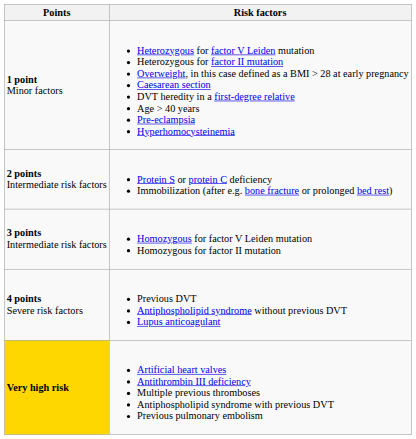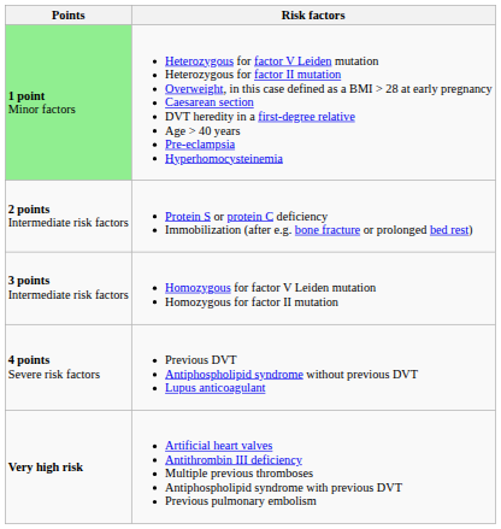1 point Minor factors | Points: no background -> lightgreen background
Very high risk | Points: gold background -> no background
